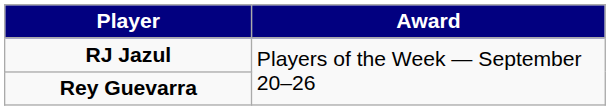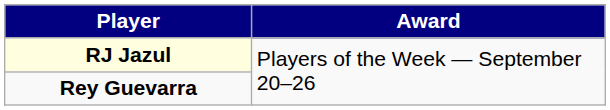RJ Jazul | Player: no background -> lightyellow background
